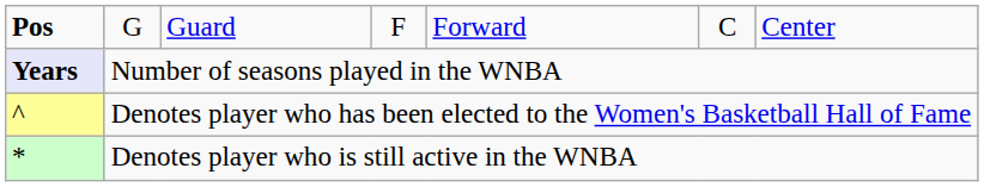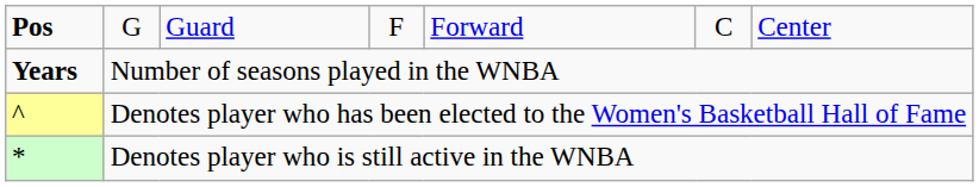Number of seasons played in the WNBA | column 1: lavender background -> no background
